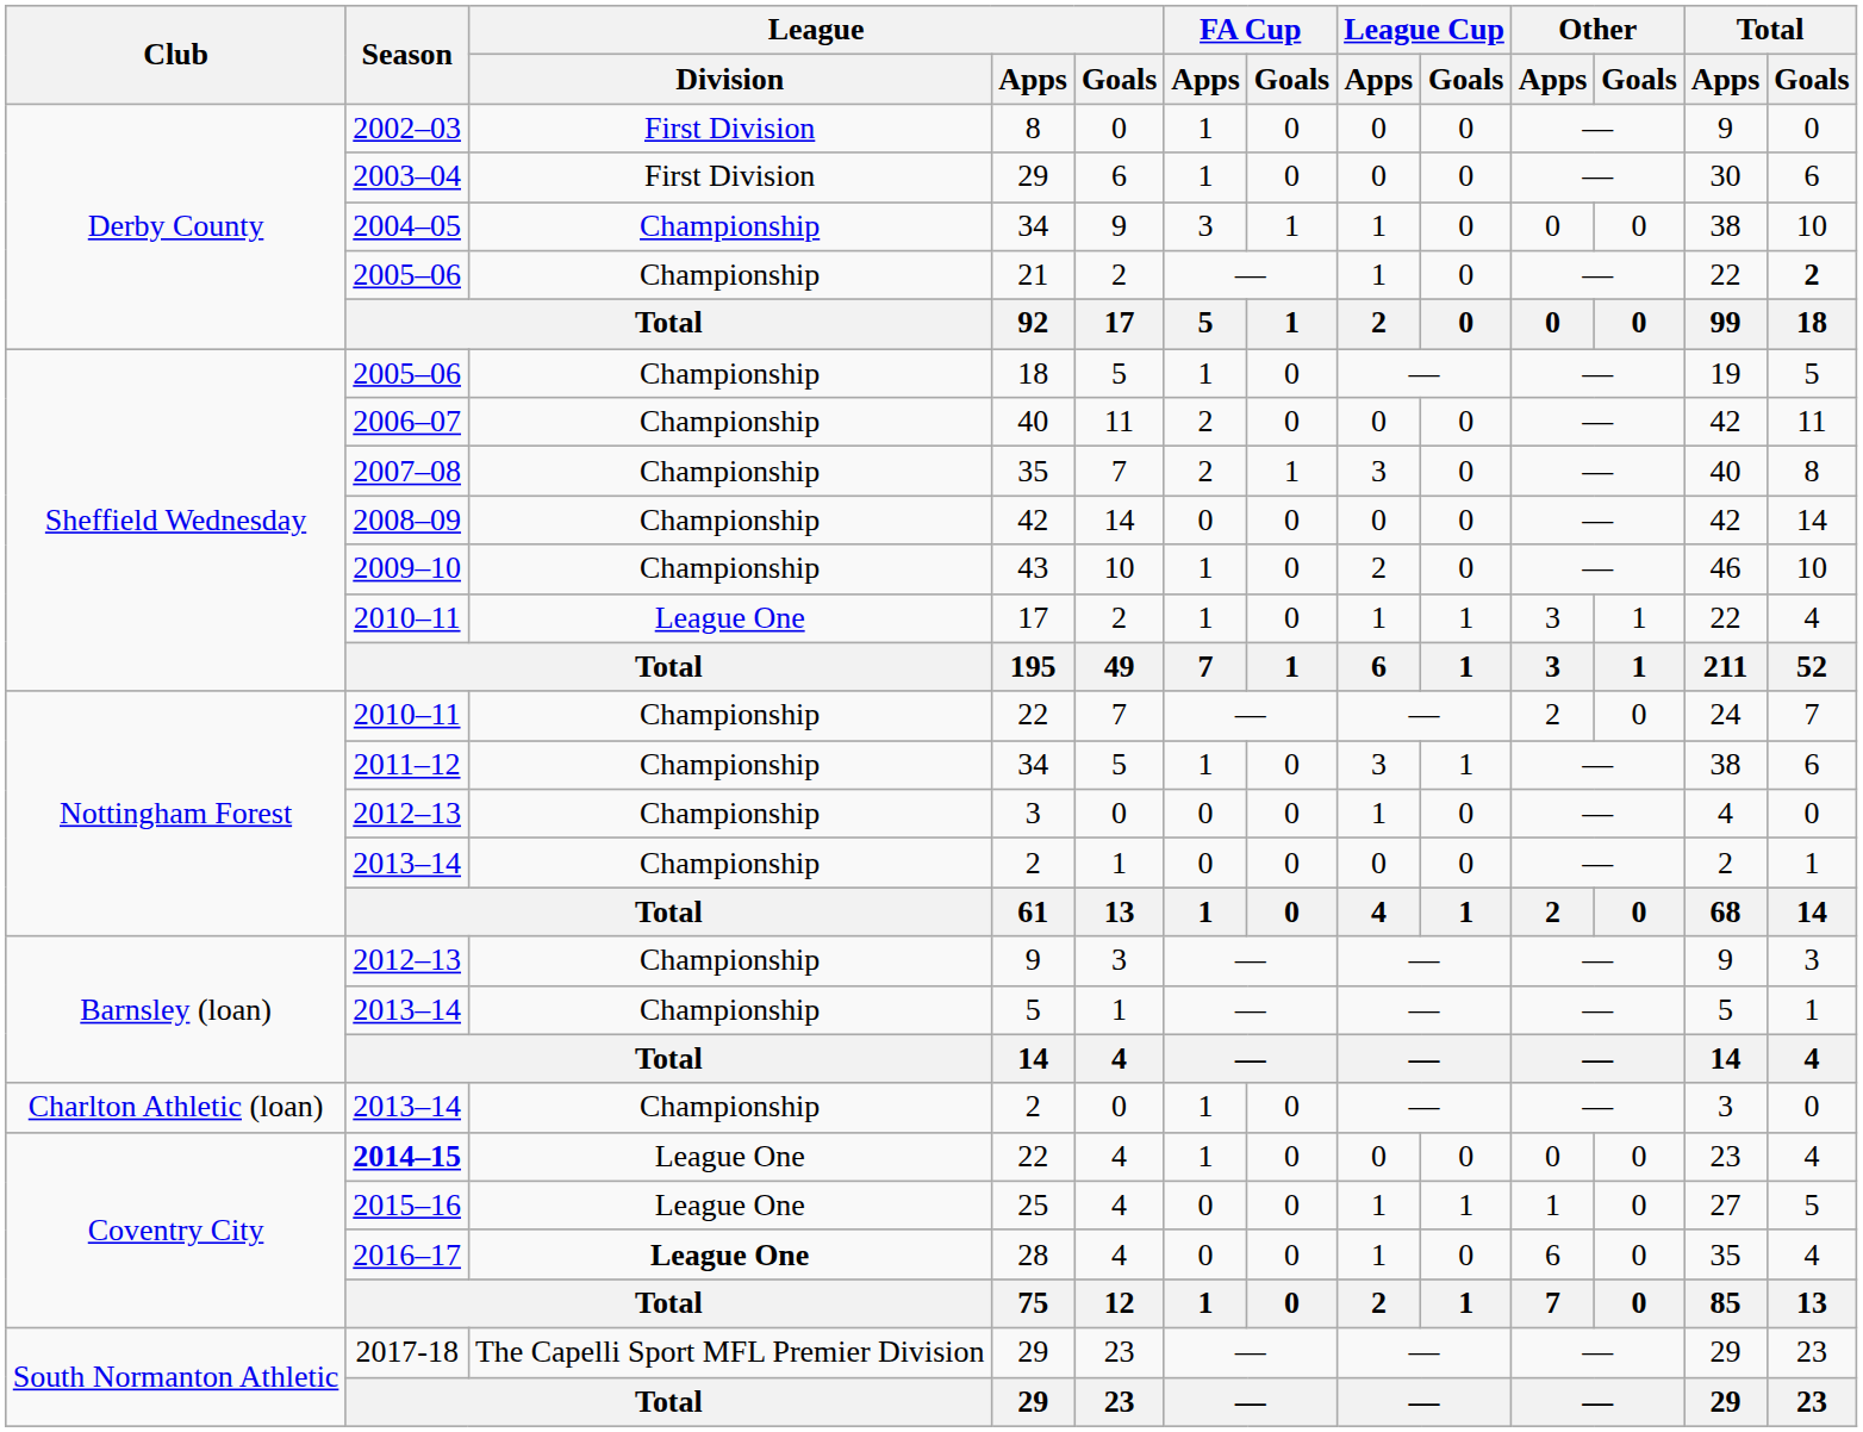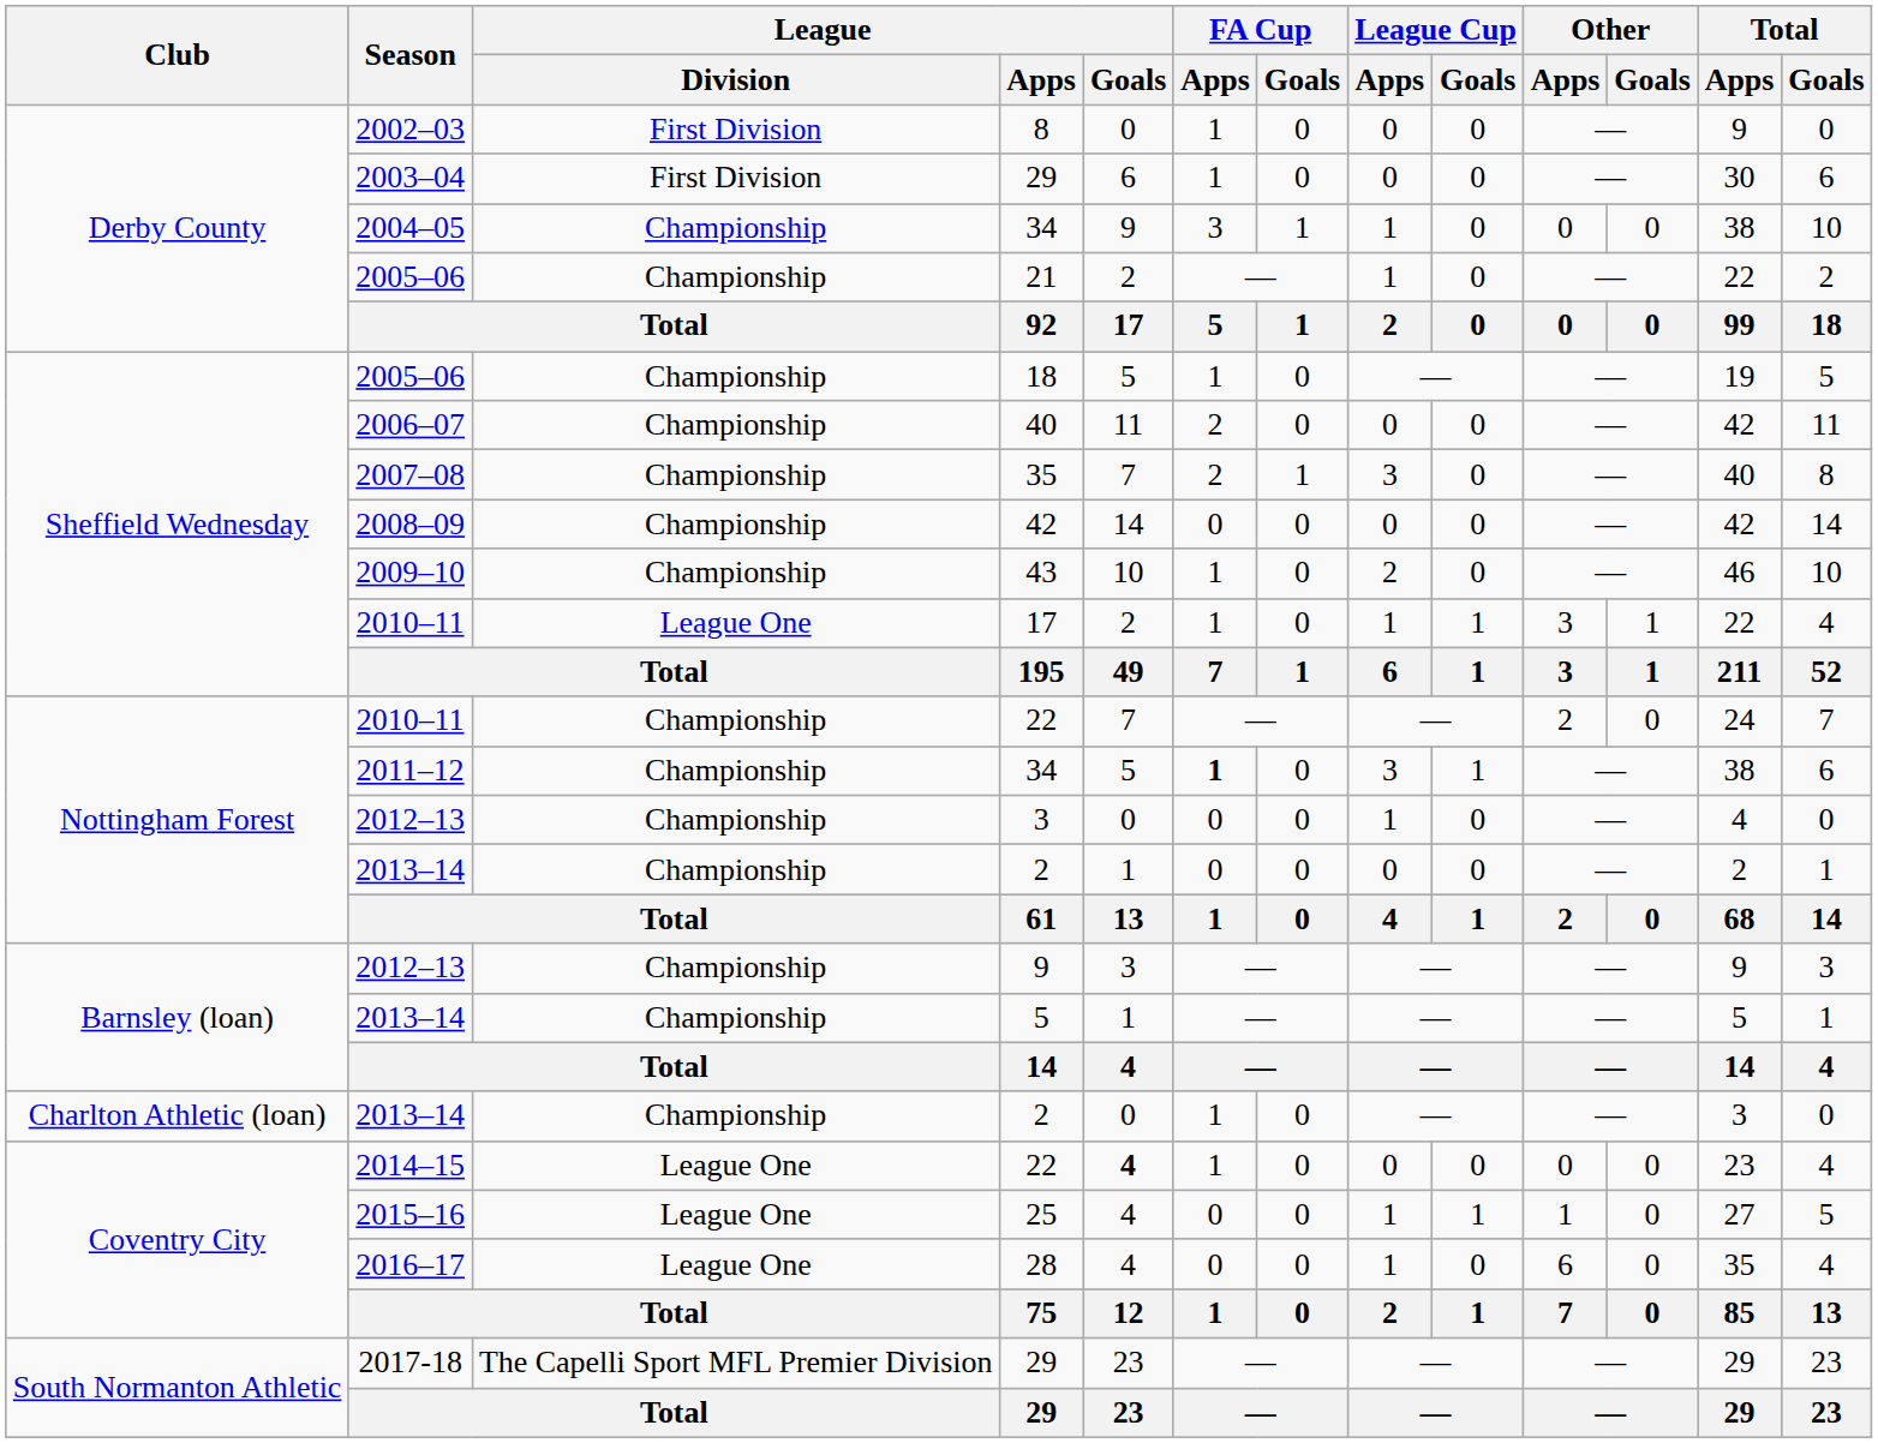21 | Total / Goals: bold -> normal
Nottingham Forest / 34 | FA Cup / Apps: normal -> bold
Coventry City / 22 | Season: bold -> normal
Coventry City / 22 | League / Goals: normal -> bold
28 | League / Division: bold -> normal
